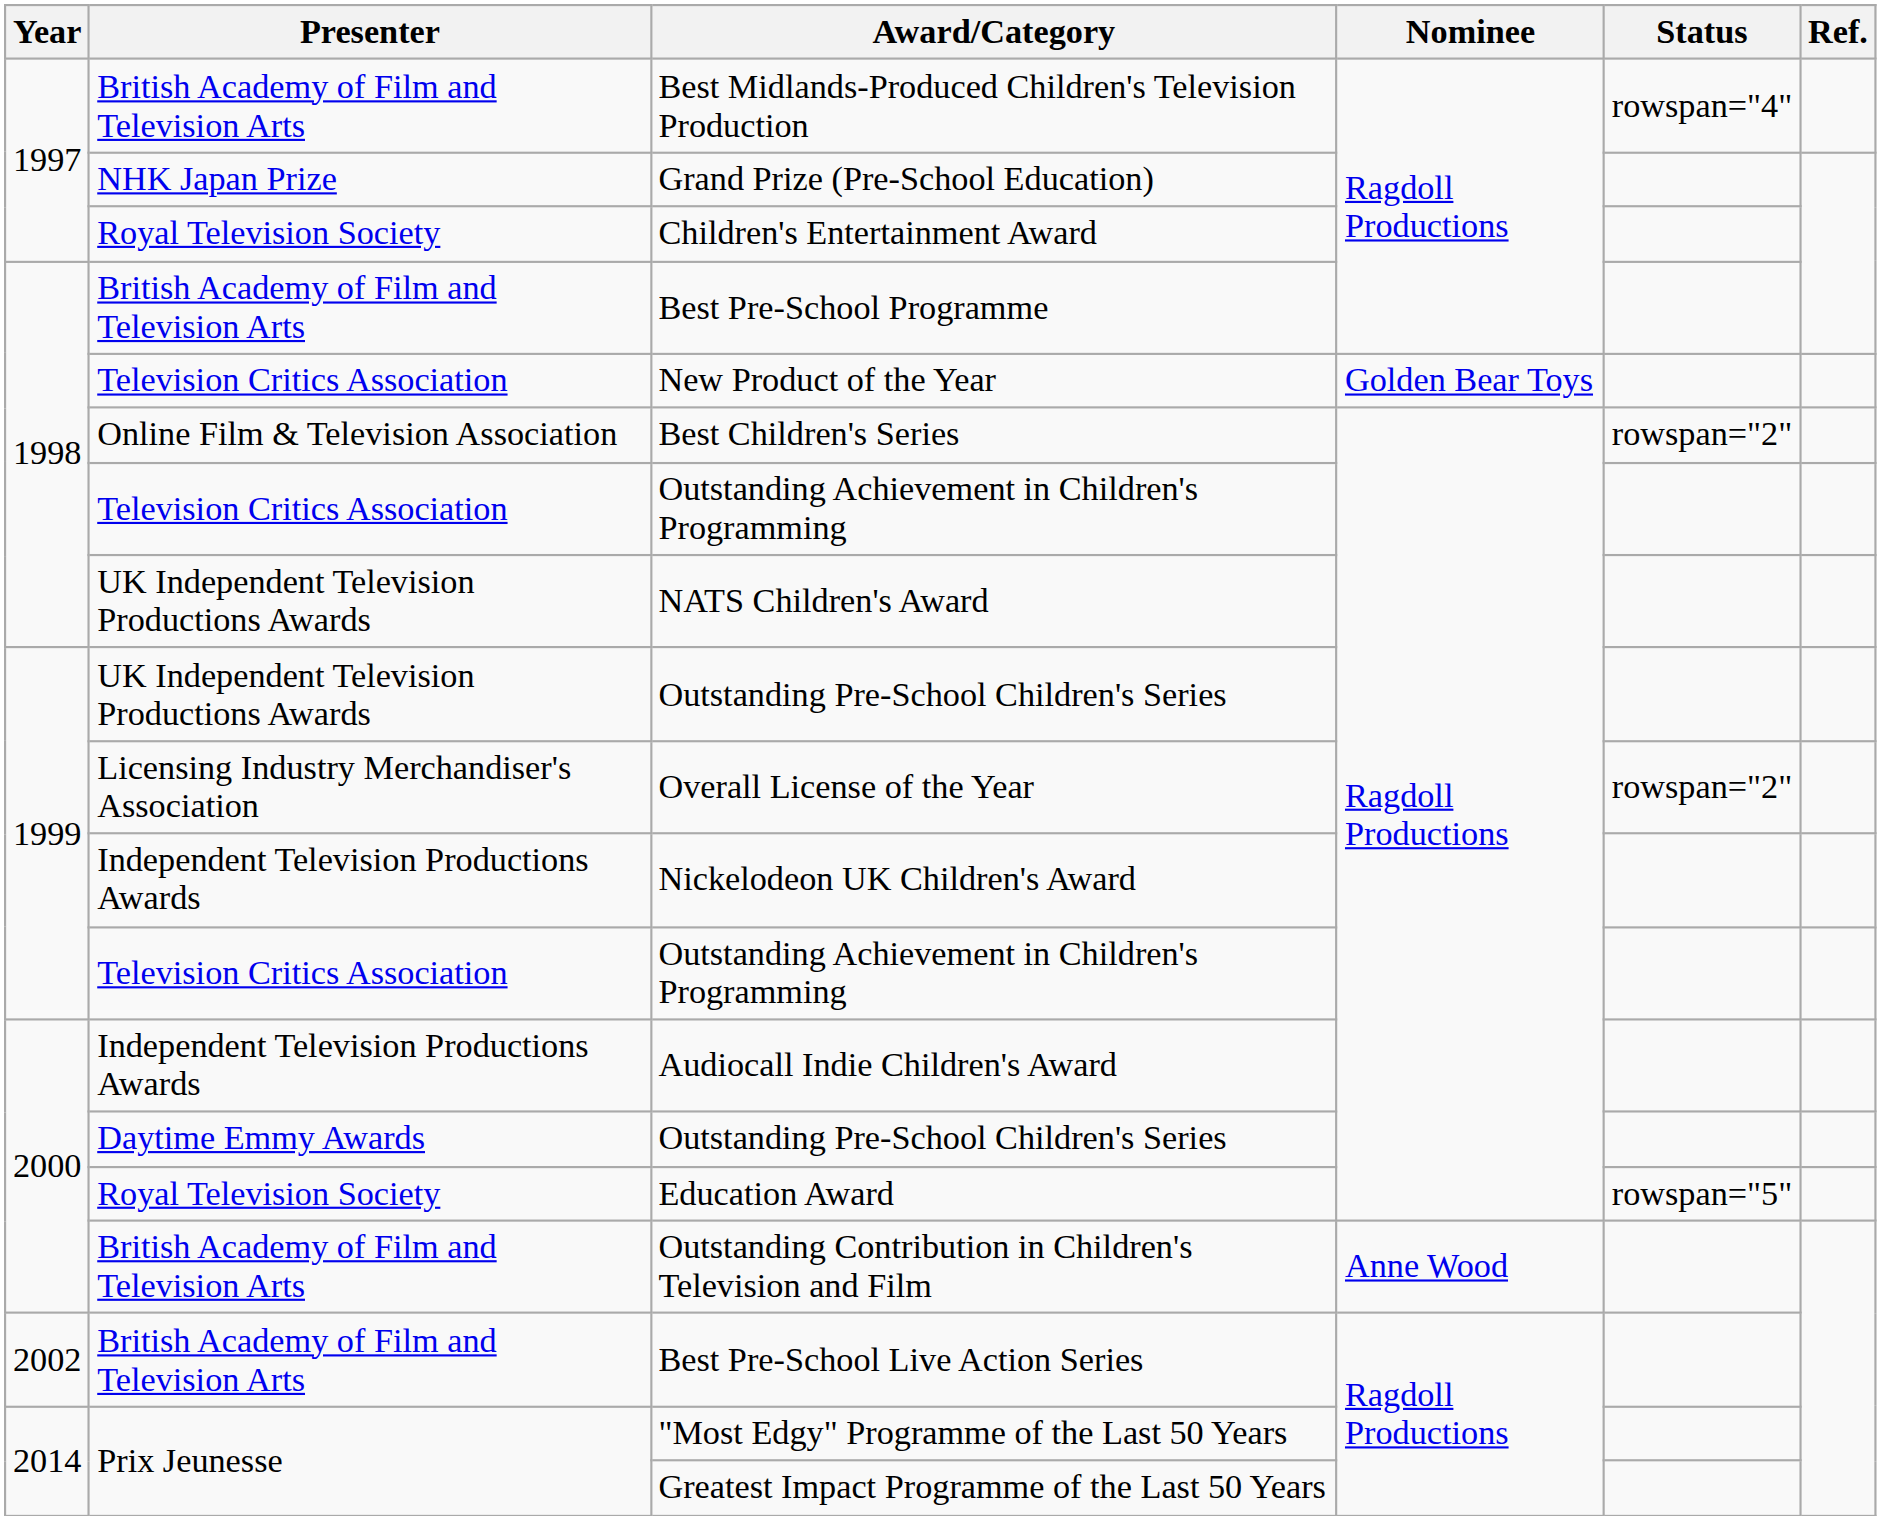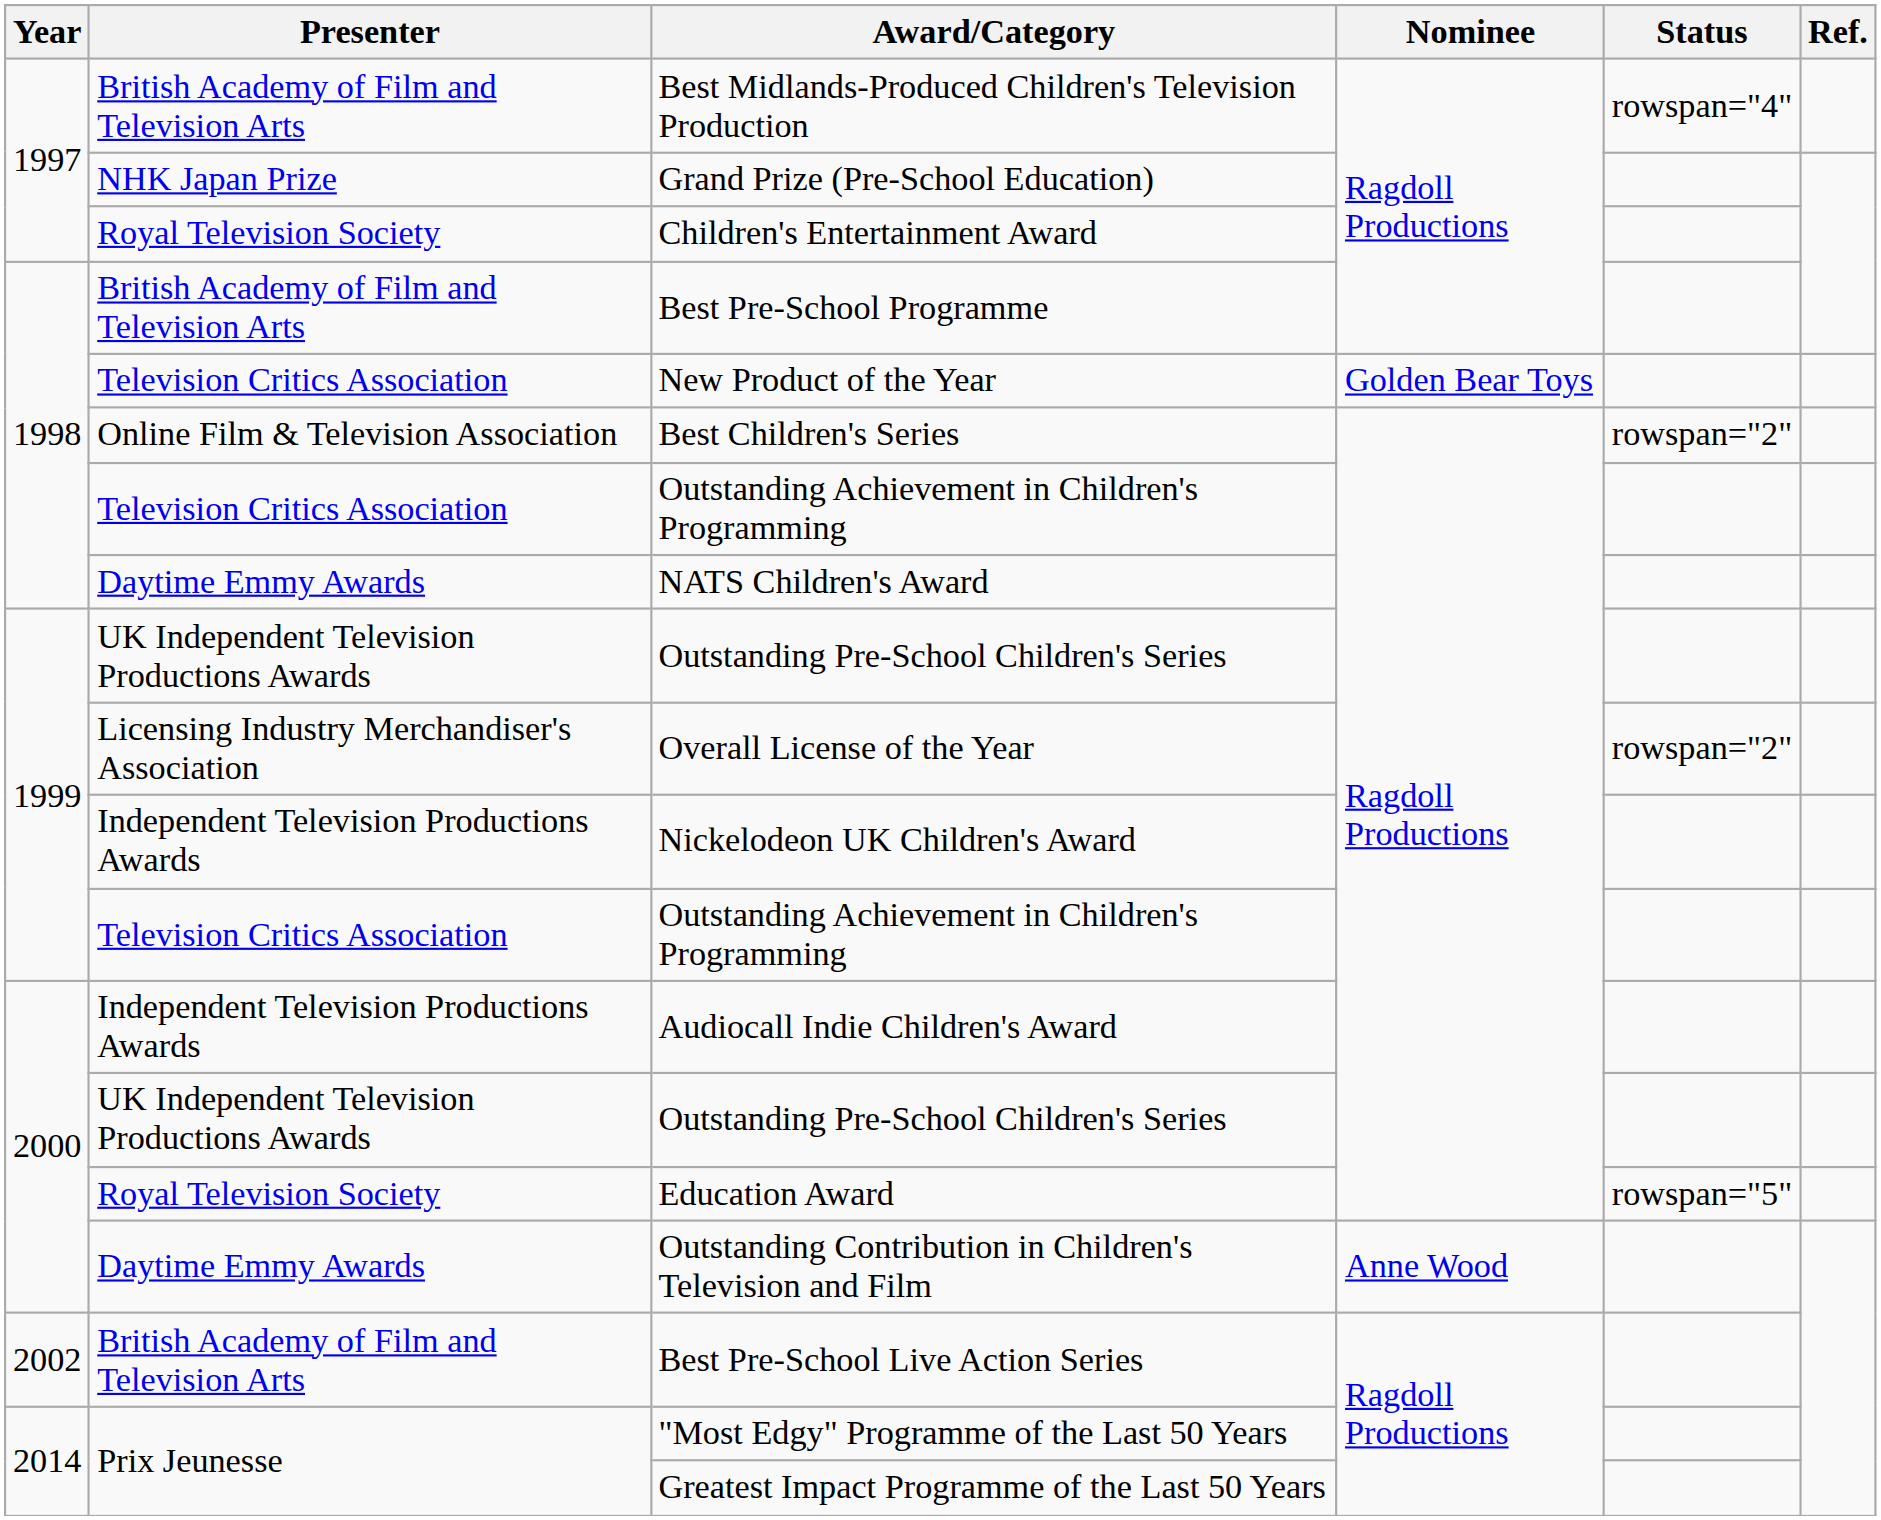NATS Children's Award | Presenter: UK Independent Television Productions Awards -> Daytime Emmy Awards
2000 / Outstanding Pre-School Children's Series | Presenter: Daytime Emmy Awards -> UK Independent Television Productions Awards
Outstanding Contribution in Children's Television and Film | Presenter: British Academy of Film and Television Arts -> Daytime Emmy Awards
